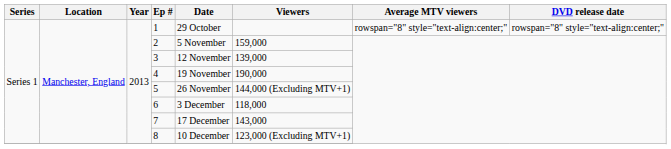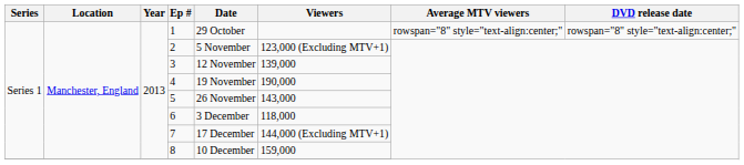2 | Viewers: 159,000 -> 123,000 (Excluding MTV+1)
5 | Viewers: 144,000 (Excluding MTV+1) -> 143,000
7 | Viewers: 143,000 -> 144,000 (Excluding MTV+1)
8 | Viewers: 123,000 (Excluding MTV+1) -> 159,000
